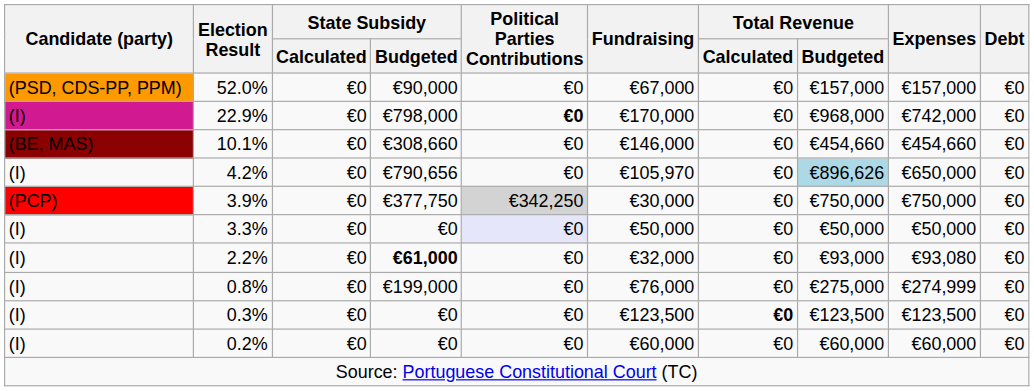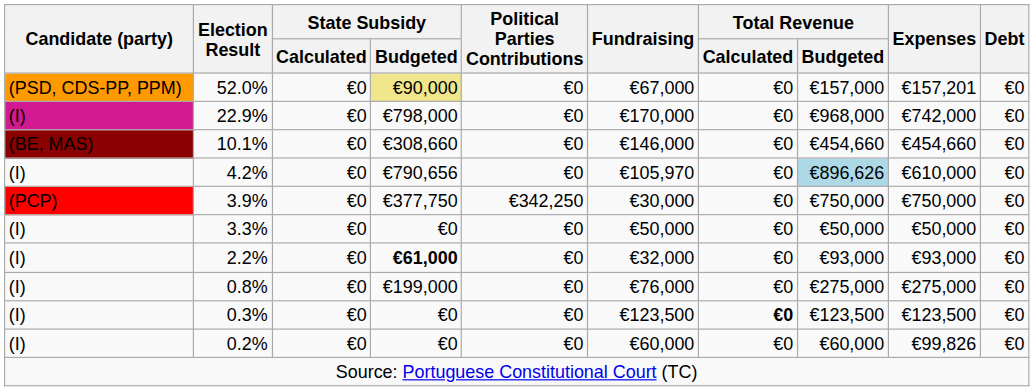52.0% | State Subsidy / Budgeted: no background -> khaki background
52.0% | Expenses: €157,000 -> €157,201
22.9% | Political Parties Contributions: bold -> normal
4.2% | Expenses: €650,000 -> €610,000
3.9% | Political Parties Contributions: lightgrey background -> no background
3.3% | Political Parties Contributions: lavender background -> no background
2.2% | Expenses: €93,080 -> €93,000
0.8% | Expenses: €274,999 -> €275,000
0.2% | Expenses: €60,000 -> €99,826
